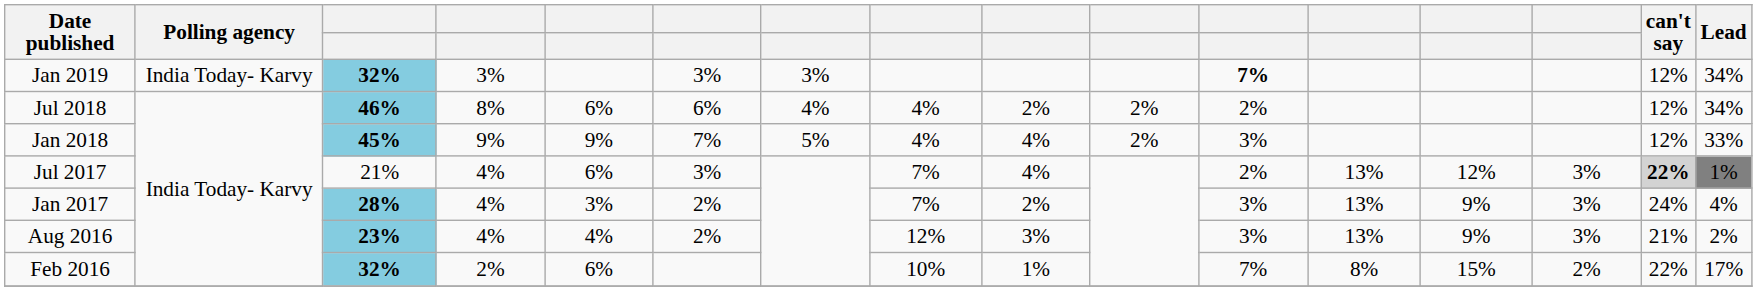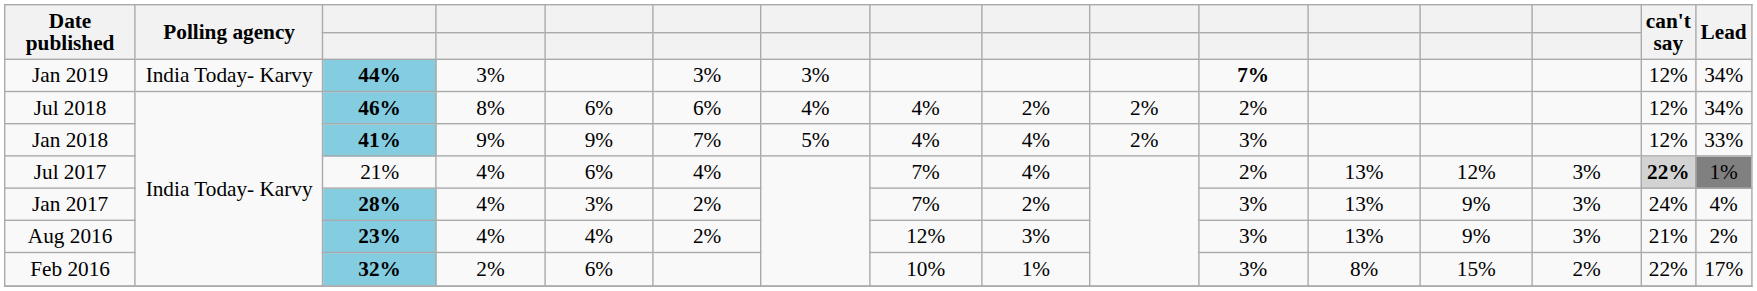Jan 2019 | column 3: 32% -> 44%
Jan 2018 | column 3: 45% -> 41%
Jul 2017 | column 6: 3% -> 4%
Feb 2016 | column 11: 7% -> 3%
